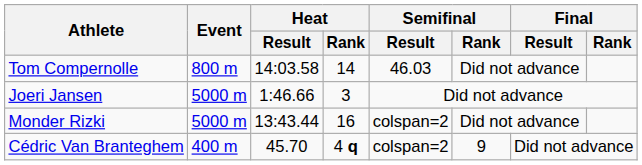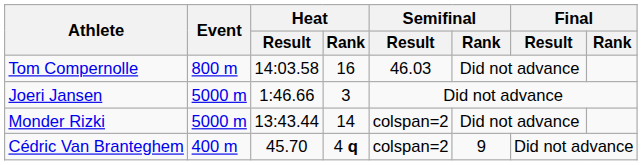Tom Compernolle | Heat / Rank: 14 -> 16
Monder Rizki | Heat / Rank: 16 -> 14
